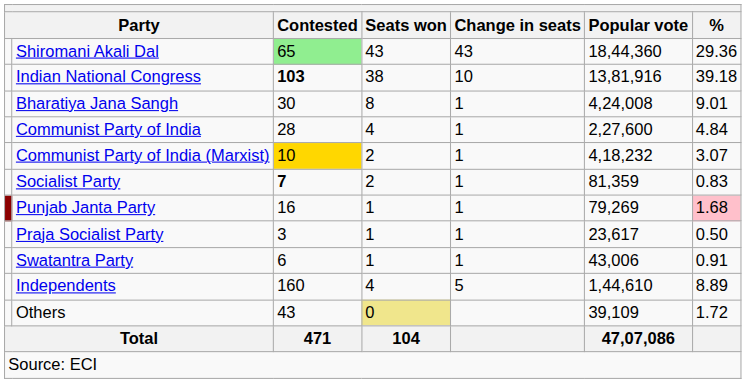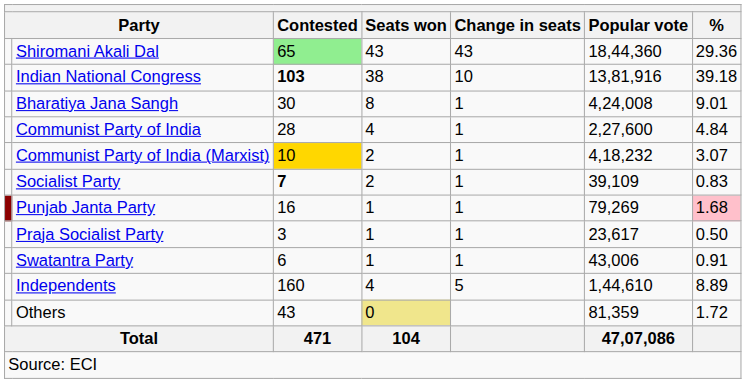Socialist Party | Popular vote: 81,359 -> 39,109
Others | Popular vote: 39,109 -> 81,359
